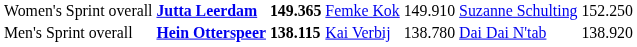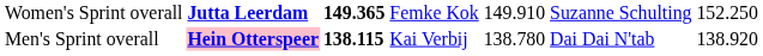row 2 | column 2: no background -> pink background
